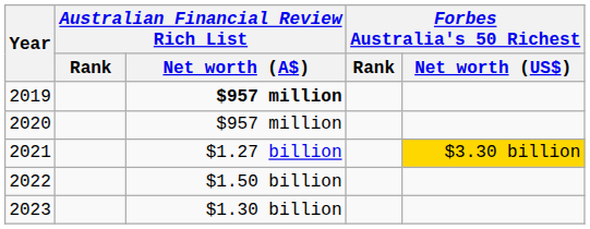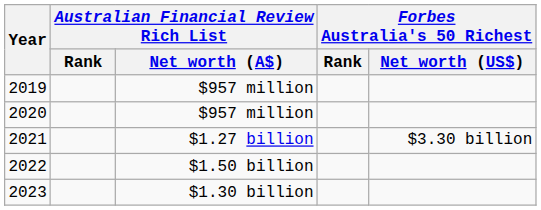2019 | Australian Financial Review Rich List / Net worth (A$): bold -> normal
2021 | Forbes Australia's 50 Richest / Net worth (US$): gold background -> no background
